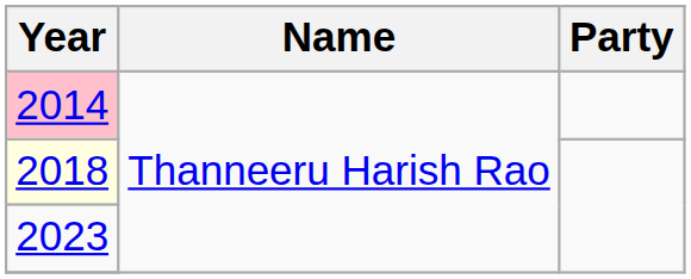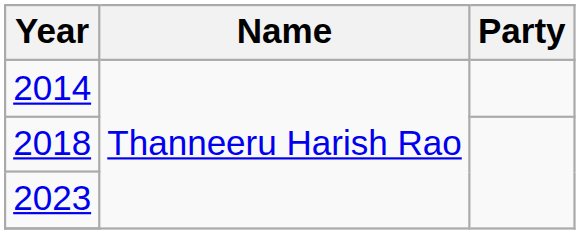2014 | Year: pink background -> no background
2018 | Year: lightyellow background -> no background
